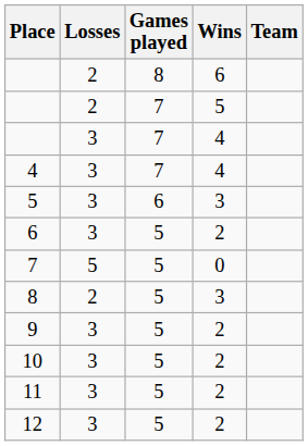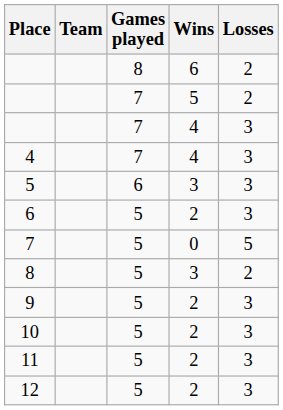columns swapped: Team <-> Losses
